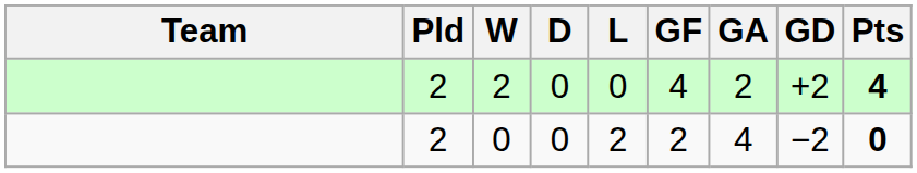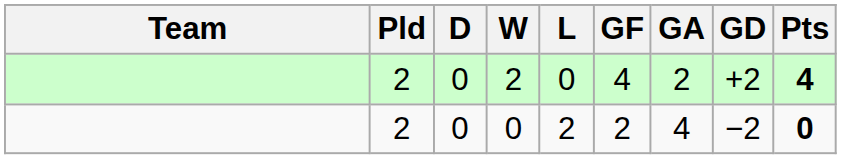columns swapped: W <-> D
